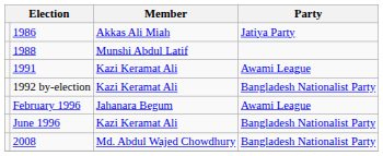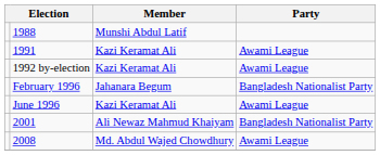- row: 1986 | Akkas Ali Miah | Jatiya Party
1992 by-election | Party: Bangladesh Nationalist Party -> Awami League
February 1996 | Party: Awami League -> Bangladesh Nationalist Party
June 1996 | Party: Bangladesh Nationalist Party -> Awami League
+ row: 2001 | Ali Newaz Mahmud Khaiyam | Bangladesh Nationalist Party
2008 | Party: Bangladesh Nationalist Party -> Awami League
